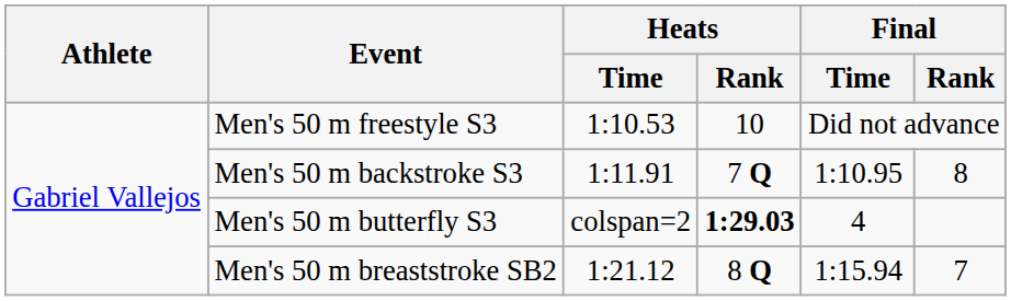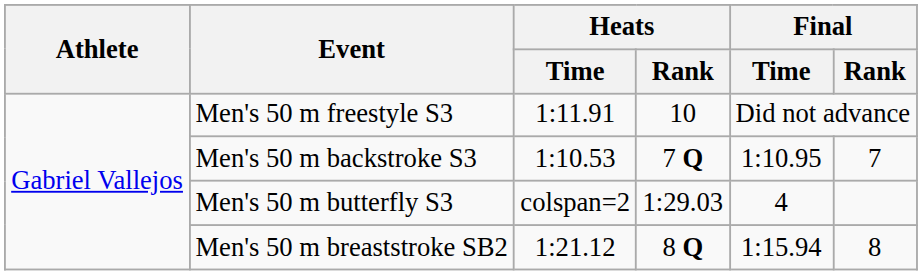Men's 50 m freestyle S3 | Heats / Time: 1:10.53 -> 1:11.91
Men's 50 m backstroke S3 | Heats / Time: 1:11.91 -> 1:10.53
Men's 50 m backstroke S3 | Final / Rank: 8 -> 7
Men's 50 m butterfly S3 | Heats / Rank: bold -> normal
Men's 50 m breaststroke SB2 | Final / Rank: 7 -> 8
